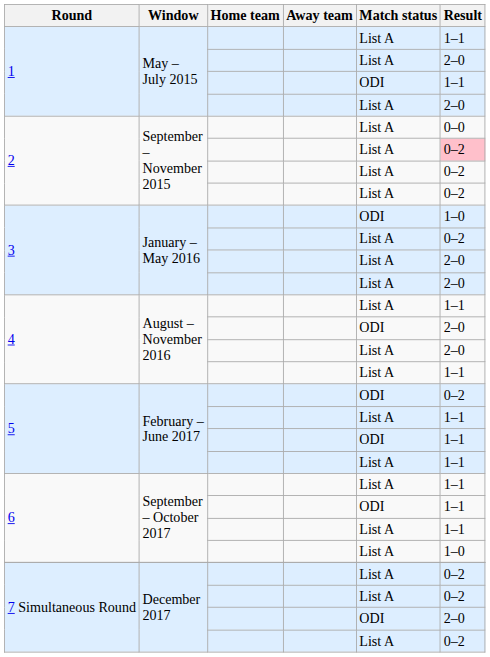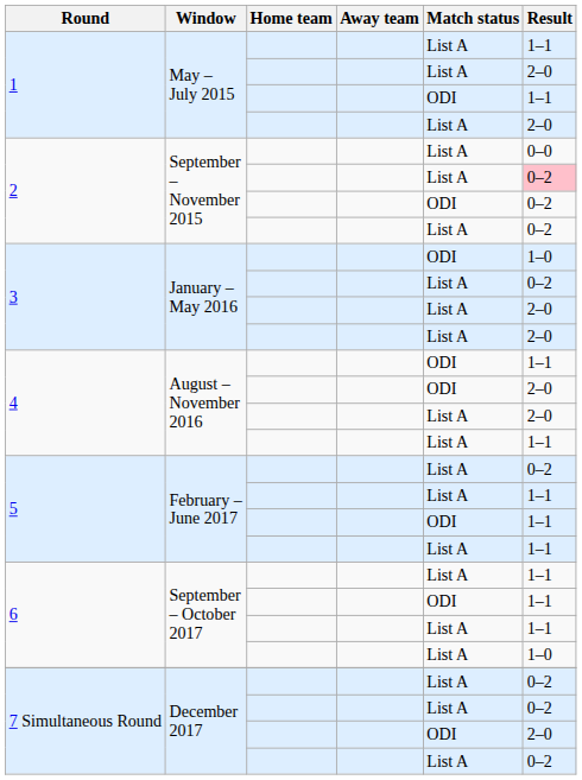row 8 | Match status: List A -> ODI
row 14 | Match status: List A -> ODI
row 18 | Match status: ODI -> List A
